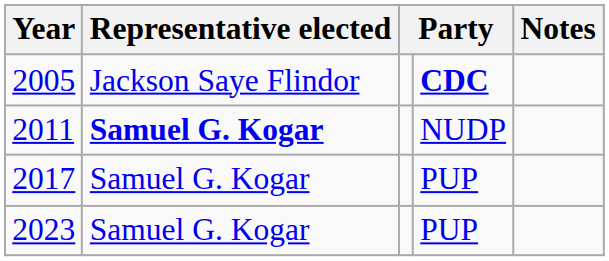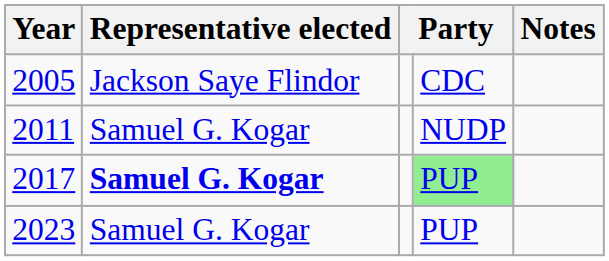2005 | column 4: bold -> normal
2011 | Representative elected: bold -> normal
2017 | Representative elected: normal -> bold
2017 | column 4: no background -> lightgreen background
